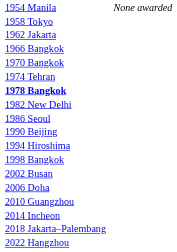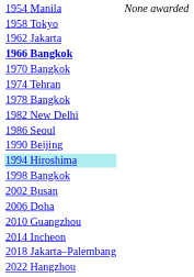1966 Bangkok | column 1: normal -> bold
1978 Bangkok | column 1: bold -> normal
1994 Hiroshima | column 1: no background -> paleturquoise background
